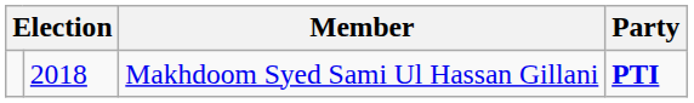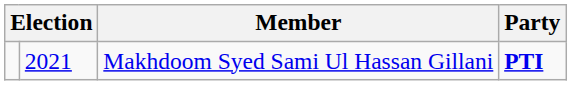Makhdoom Syed Sami Ul Hassan Gillani | column 2: 2018 -> 2021
